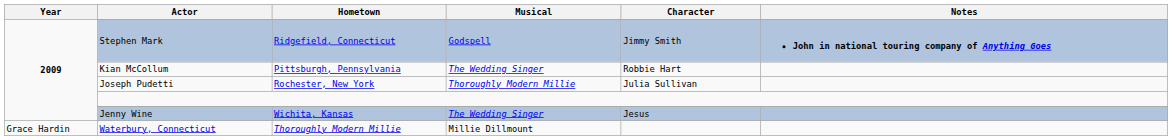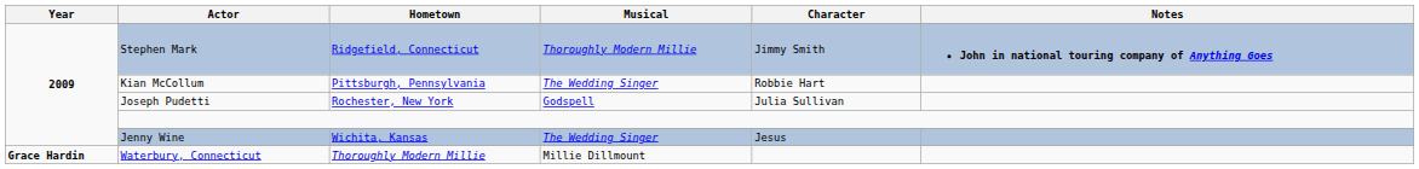Stephen Mark | Musical: Godspell -> Thoroughly Modern Millie
Joseph Pudetti | Musical: Thoroughly Modern Millie -> Godspell
Waterbury, Connecticut | Year: normal -> bold
